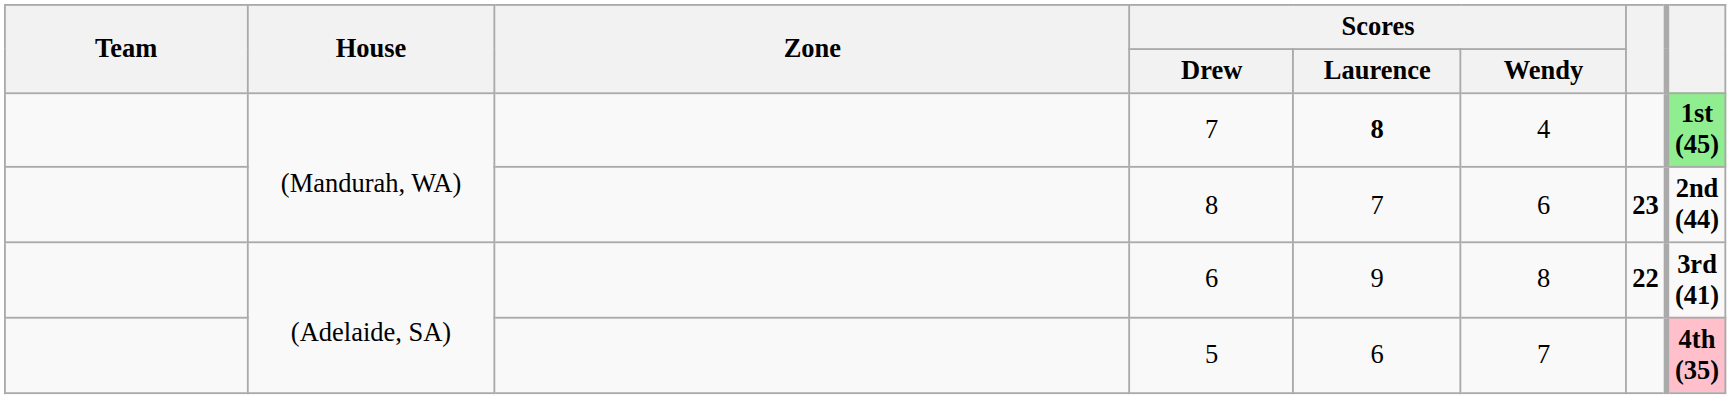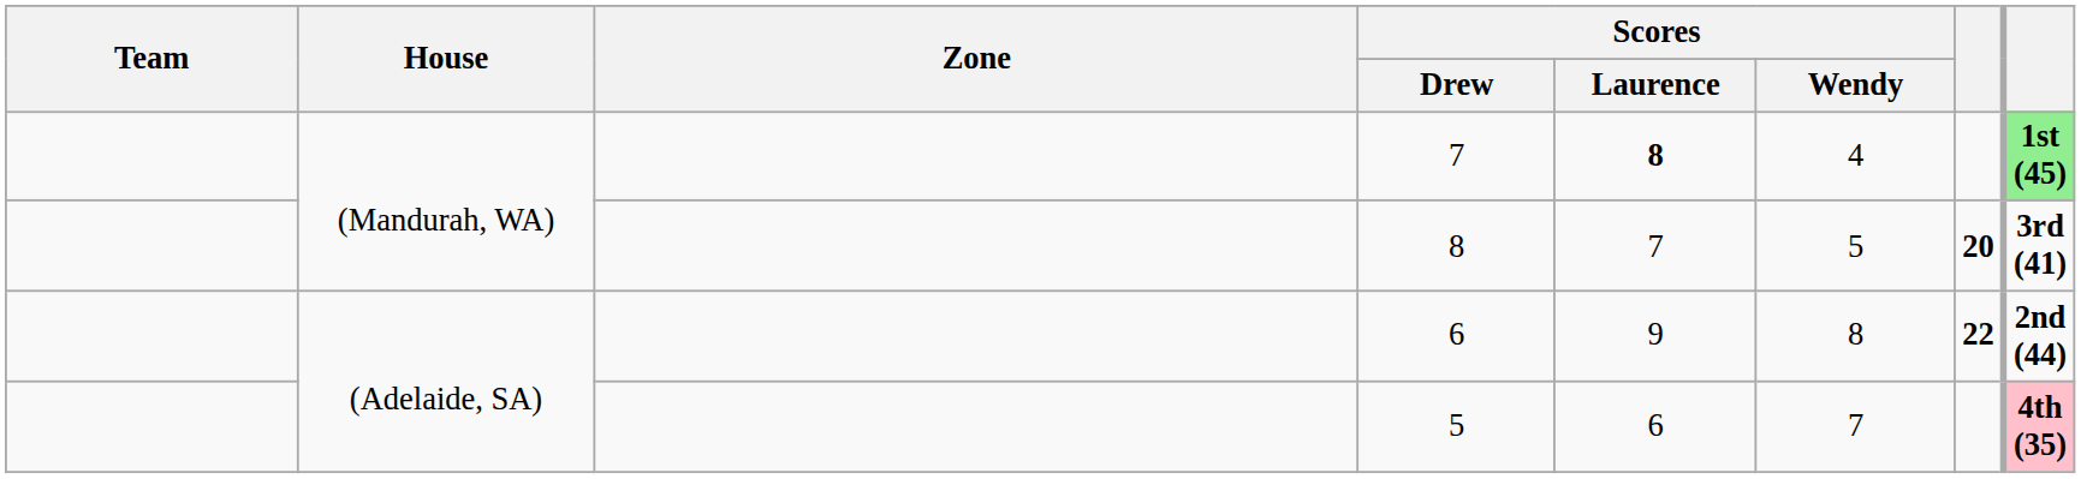row 4 | Scores / Wendy: 6 -> 5
row 4 | column 7: 23 -> 20
row 4 | column 8: 2nd (44) -> 3rd (41)
row 5 | column 8: 3rd (41) -> 2nd (44)
